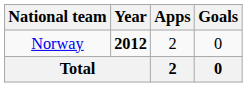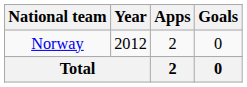Norway | Year: bold -> normal
